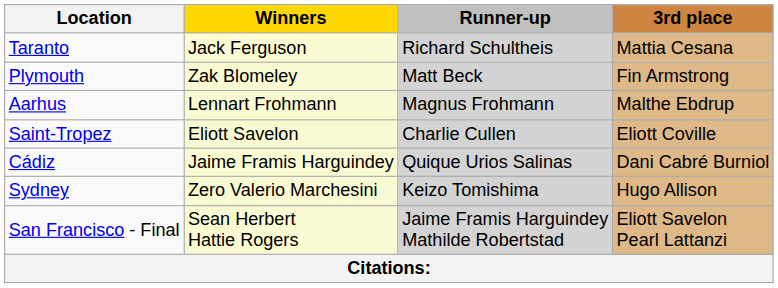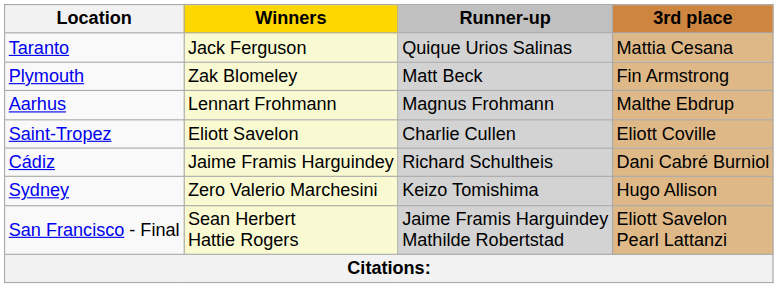Taranto | Runner-up: Richard Schultheis -> Quique Urios Salinas
Cádiz | Runner-up: Quique Urios Salinas -> Richard Schultheis
